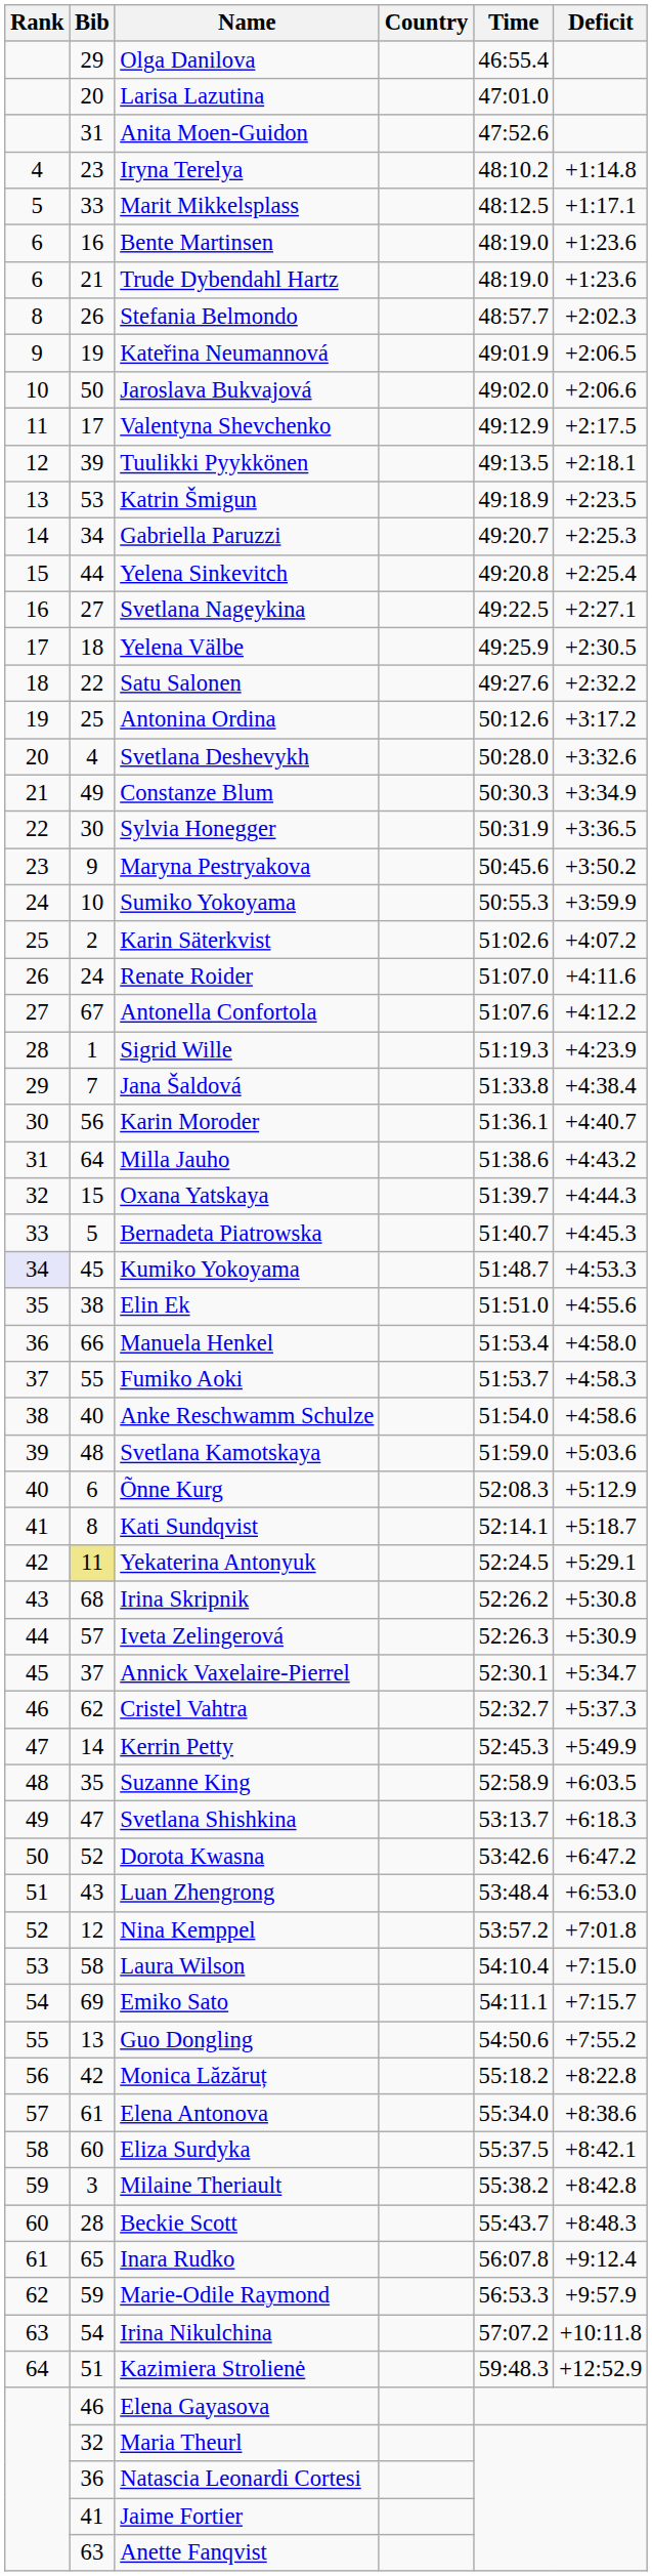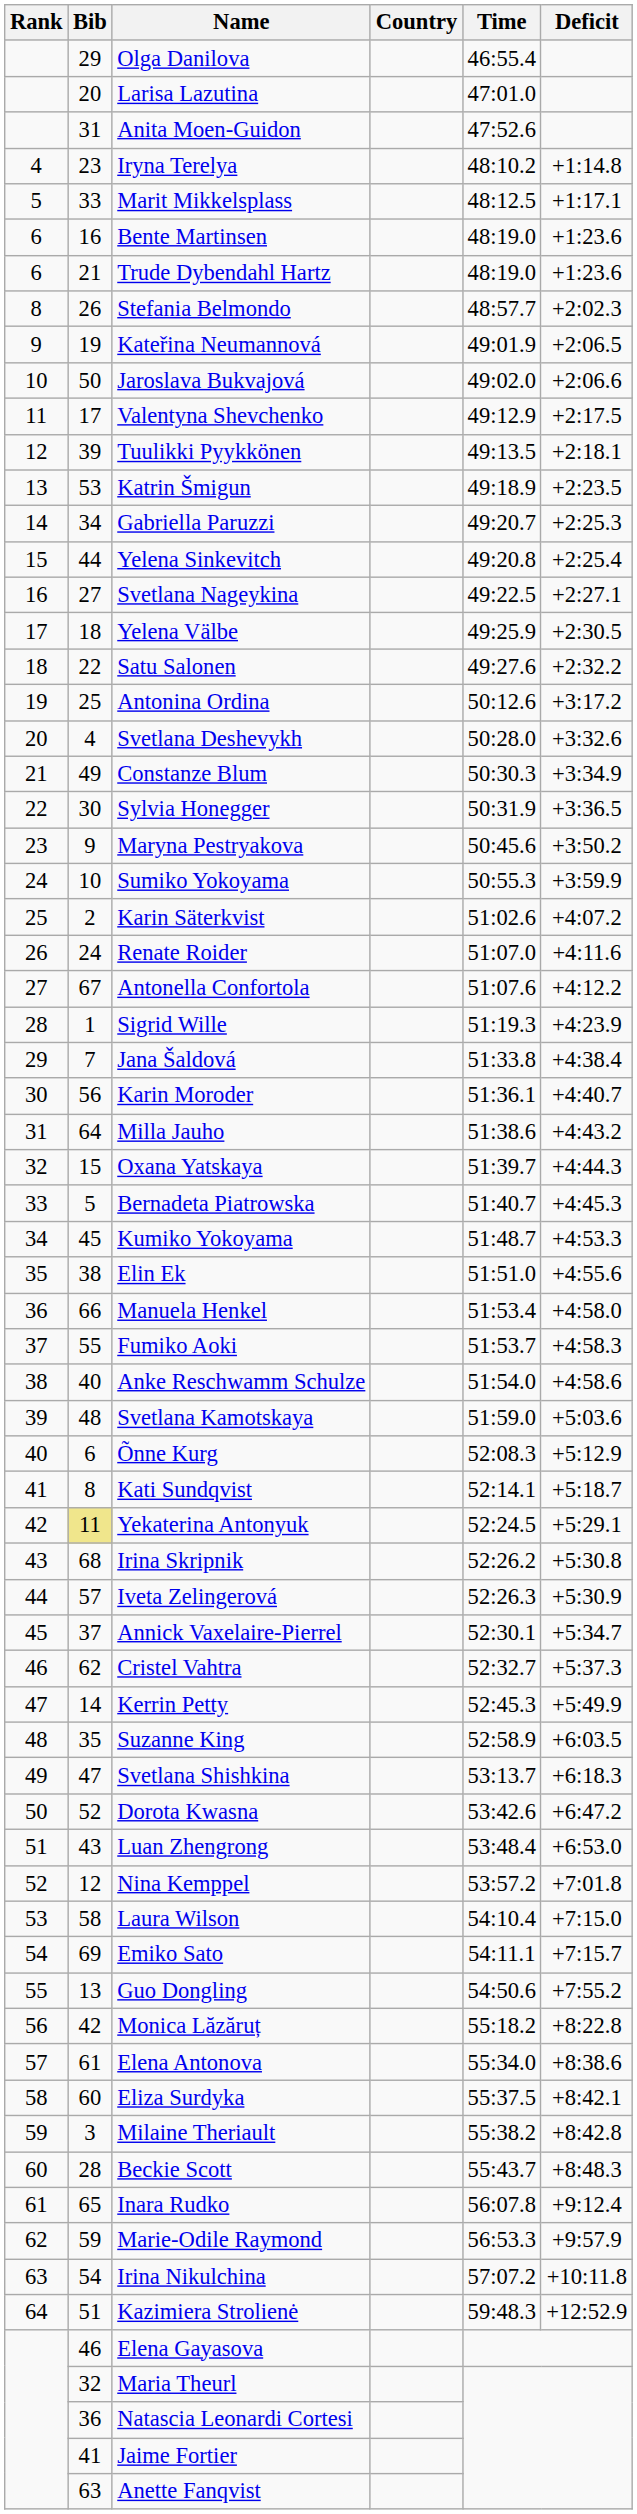Kumiko Yokoyama | Rank: lavender background -> no background
